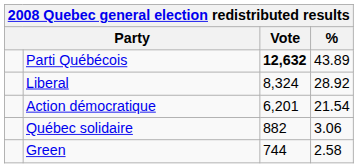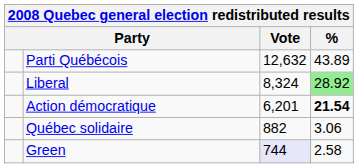Parti Québécois | Vote: bold -> normal
Liberal | %: no background -> lightgreen background
Action démocratique | %: normal -> bold
Green | Vote: no background -> lavender background
